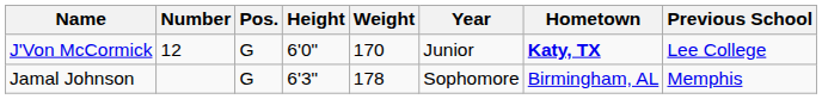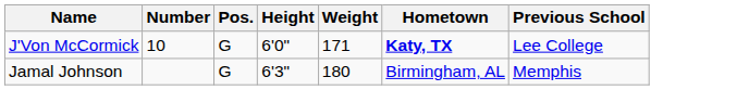- column: Year | Junior | Sophomore
J'Von McCormick | Number: 12 -> 10
J'Von McCormick | Weight: 170 -> 171
Jamal Johnson | Weight: 178 -> 180
